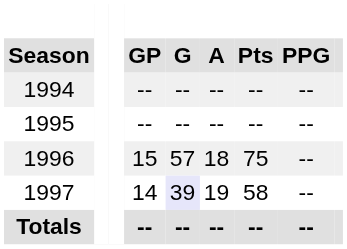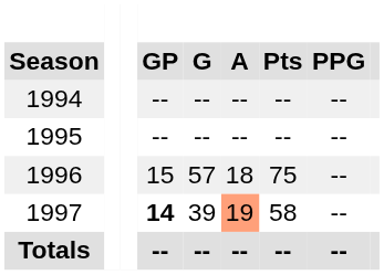1997 | GP: normal -> bold
1997 | G: lavender background -> no background
1997 | A: no background -> lightsalmon background
